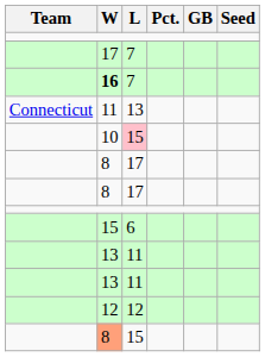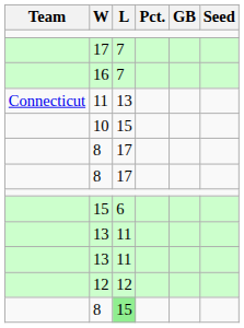16 | W: bold -> normal
10 | L: pink background -> no background
8 / 15 | W: lightsalmon background -> no background
8 / 15 | L: no background -> lightgreen background
